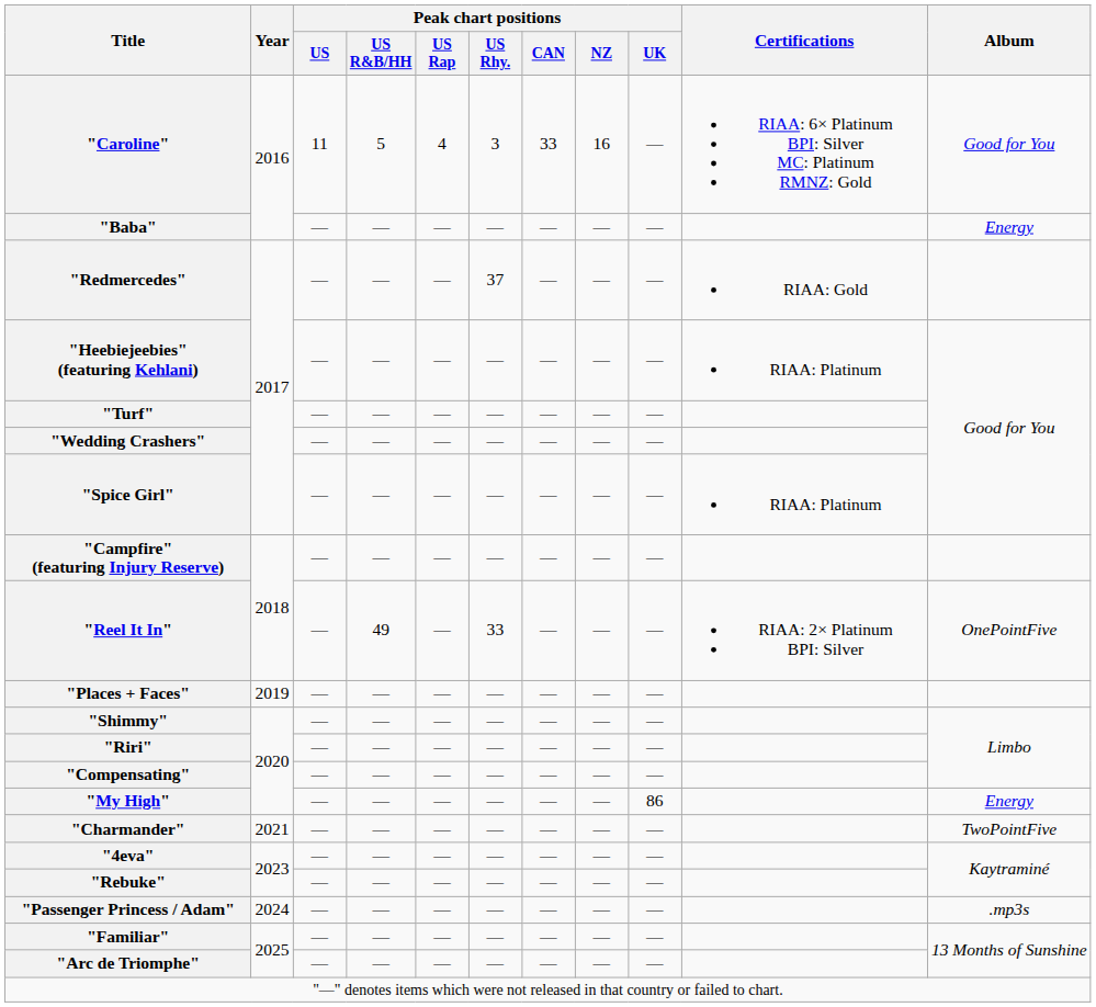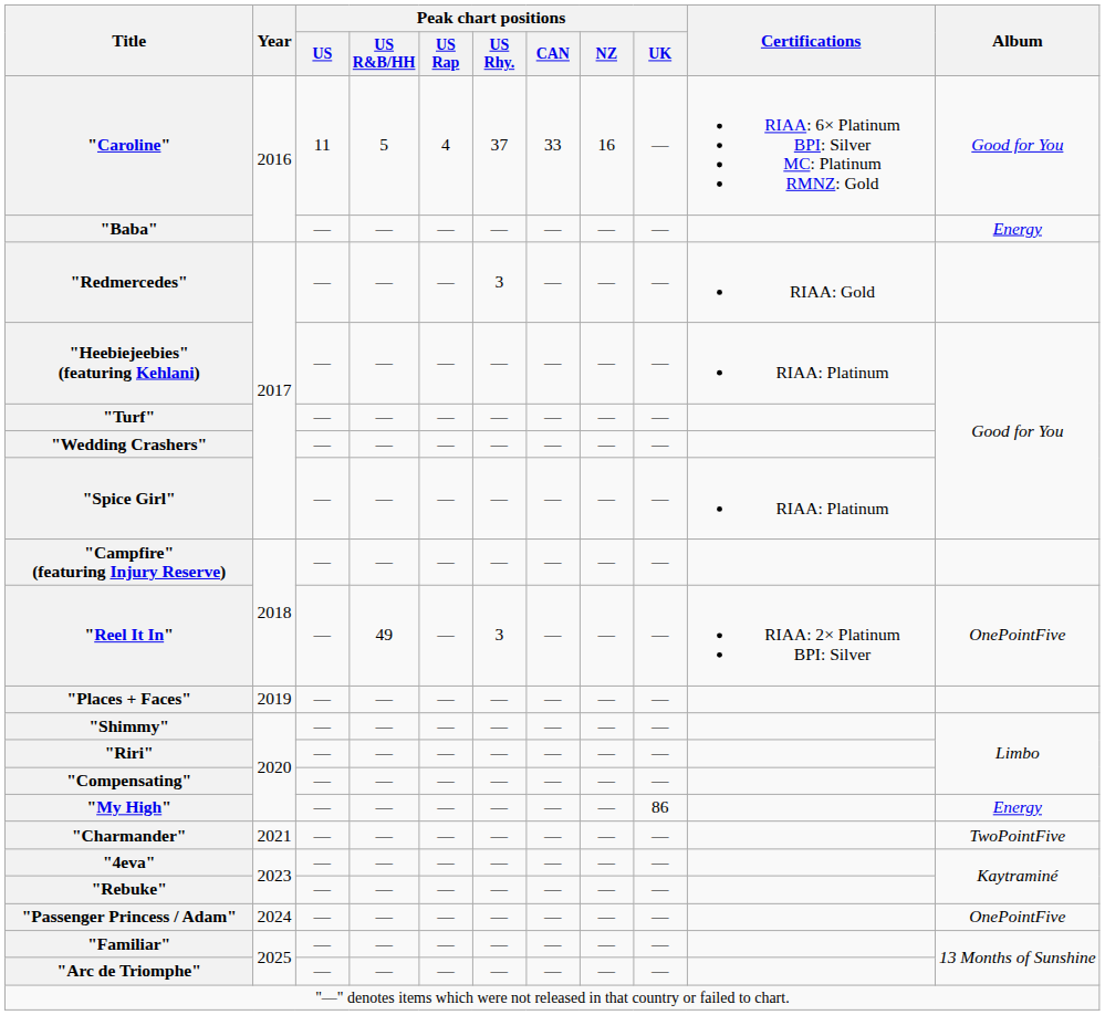"Caroline" | Peak chart positions / US Rhy.: 3 -> 37
"Redmercedes" | Peak chart positions / US Rhy.: 37 -> 3
"Reel It In" | Peak chart positions / US Rhy.: 33 -> 3
"Passenger Princess / Adam" | Album: .mp3s -> OnePointFive
